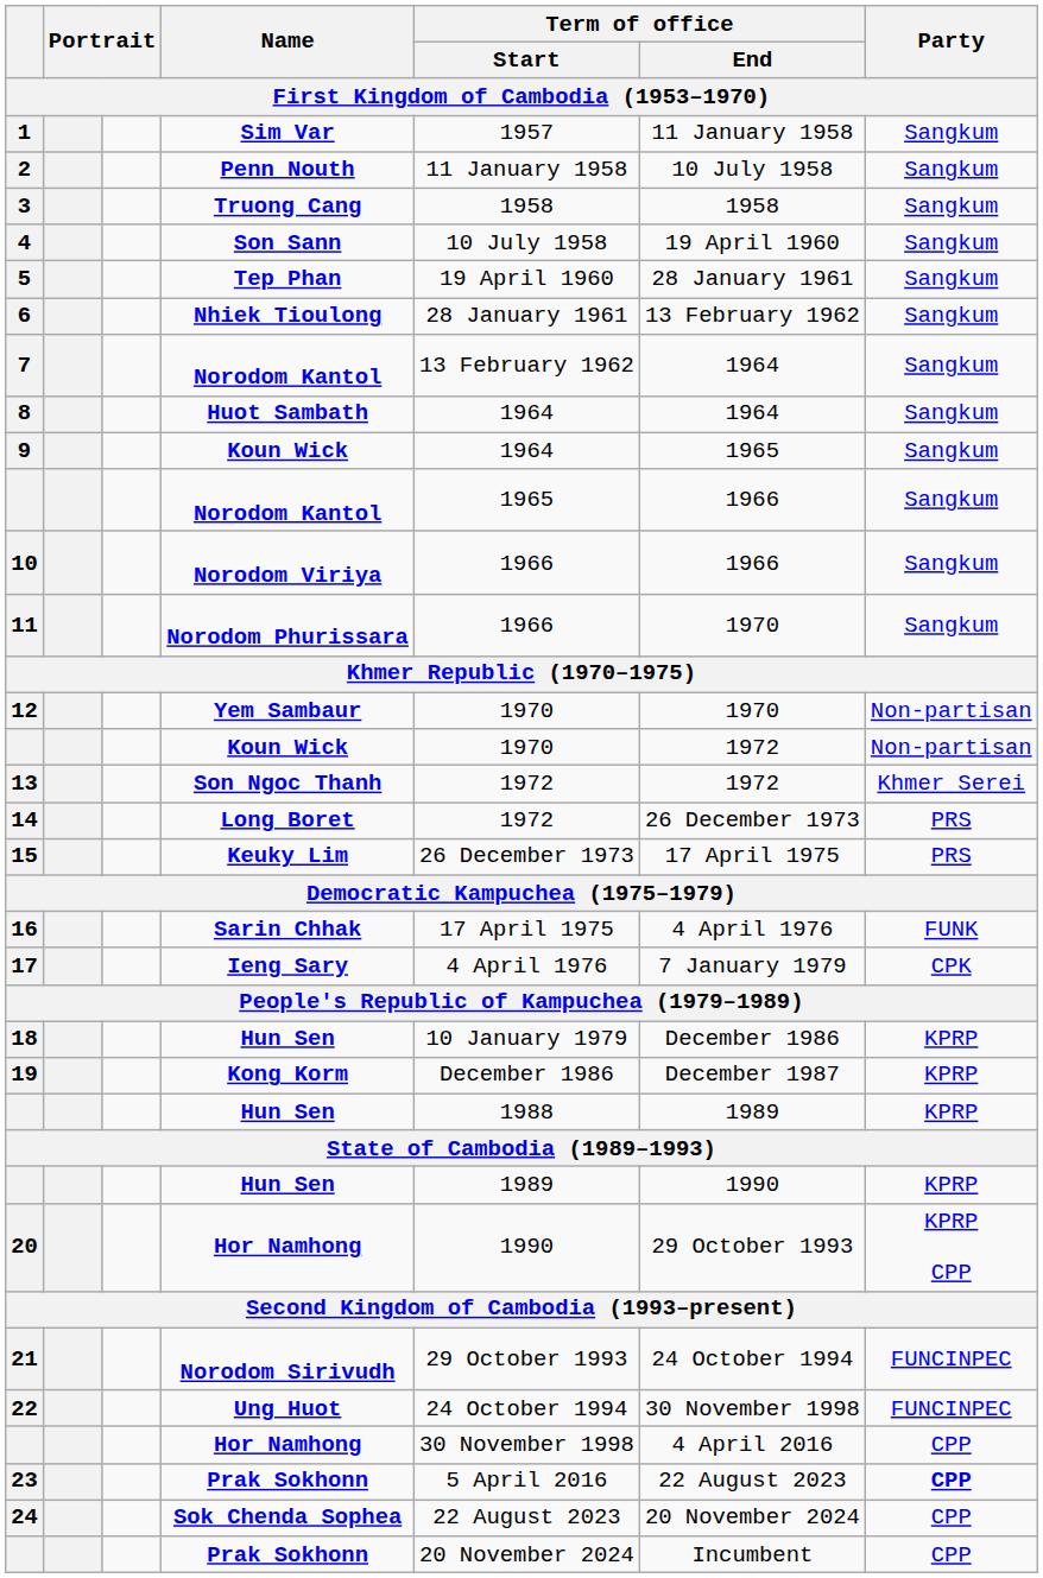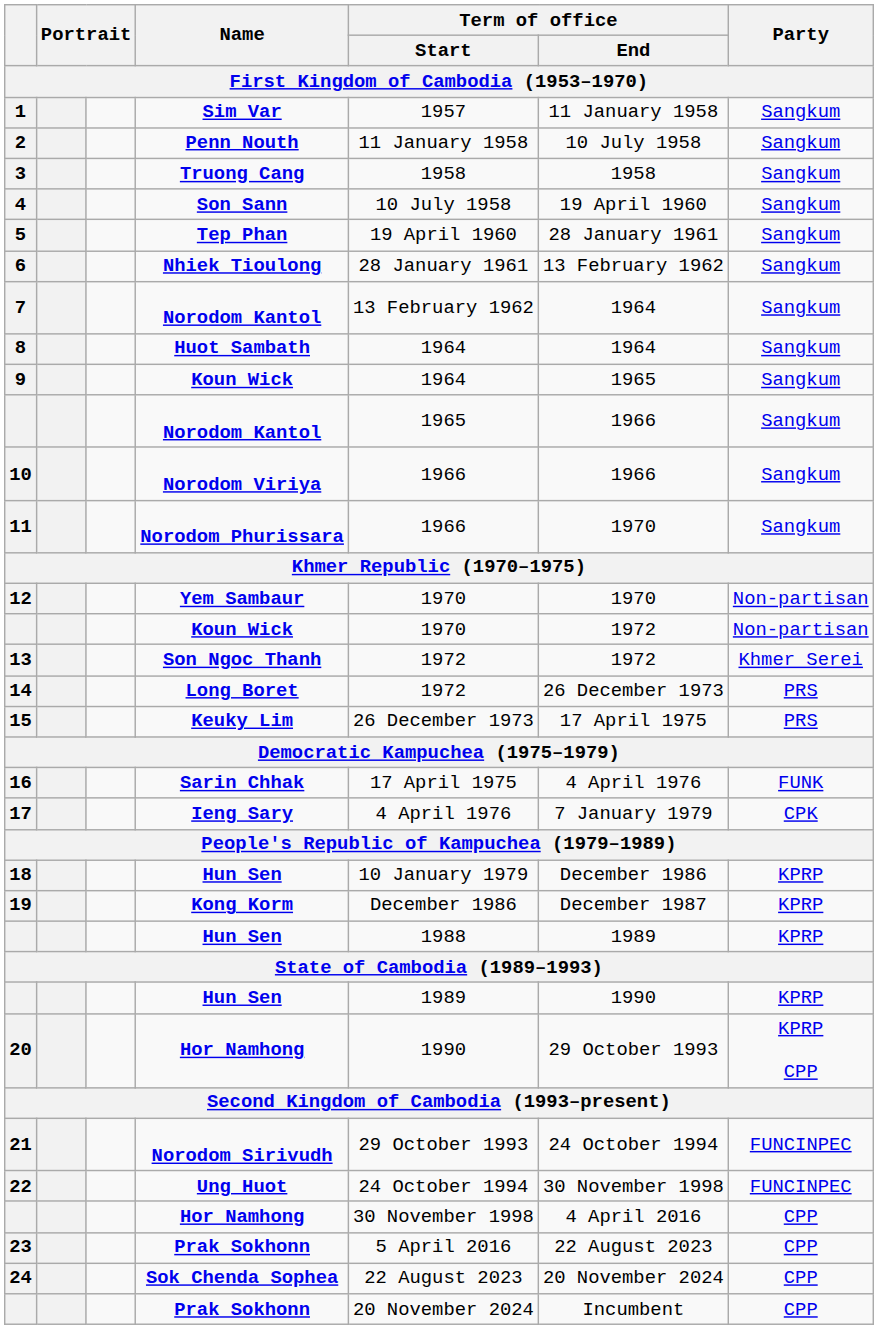23 | Party: bold -> normal
